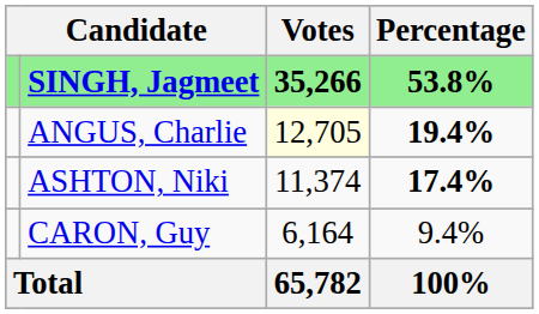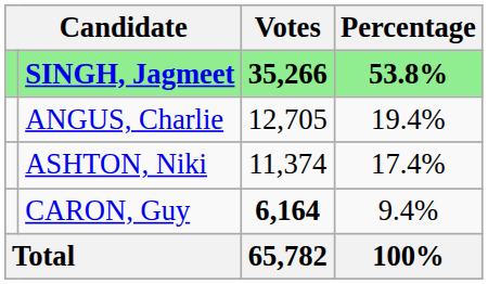ANGUS, Charlie | Votes: lightyellow background -> no background
ANGUS, Charlie | Percentage: bold -> normal
ASHTON, Niki | Percentage: bold -> normal
CARON, Guy | Votes: normal -> bold
